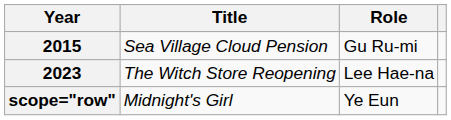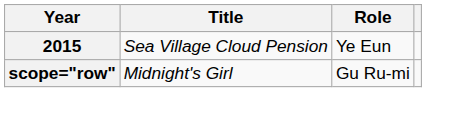2015 | Role: Gu Ru-mi -> Ye Eun
- row: 2023 | The Witch Store Reopening | Lee Hae-na
scope="row" | Role: Ye Eun -> Gu Ru-mi
